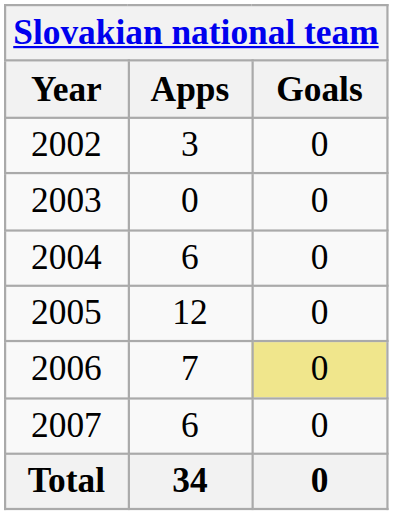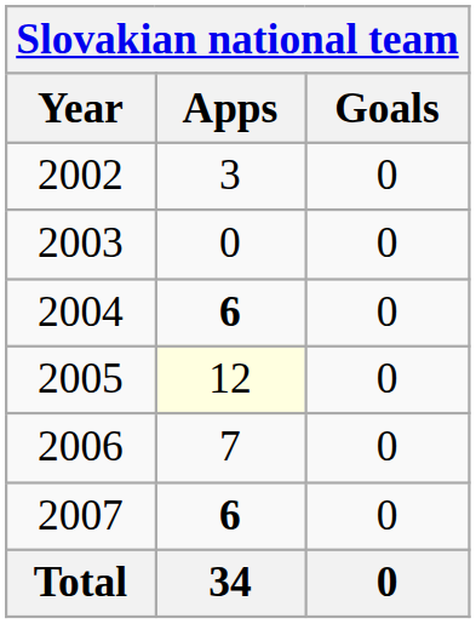2004 | Apps: normal -> bold
2005 | Apps: no background -> lightyellow background
2006 | Goals: khaki background -> no background
2007 | Apps: normal -> bold
